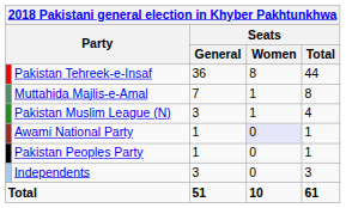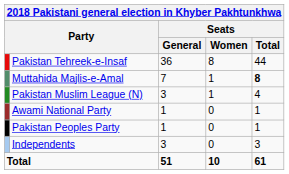Muttahida Majlis-e-Amal | Seats / Total: normal -> bold
Awami National Party | Seats / Women: lavender background -> no background
